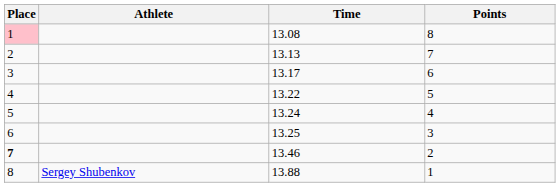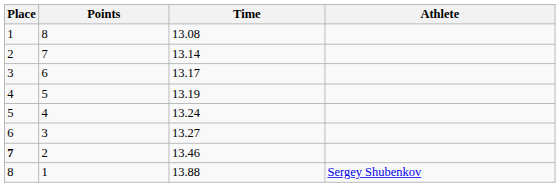columns swapped: Athlete <-> Points
row 2 | Place: pink background -> no background
row 3 | Time: 13.13 -> 13.14
row 5 | Time: 13.22 -> 13.19
row 7 | Time: 13.25 -> 13.27
